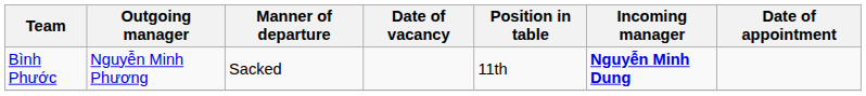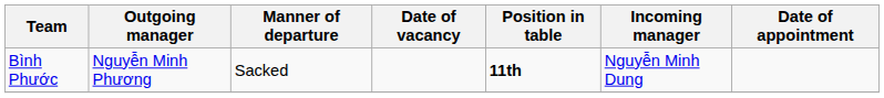Bình Phước | Position in table: normal -> bold
Bình Phước | Incoming manager: bold -> normal
